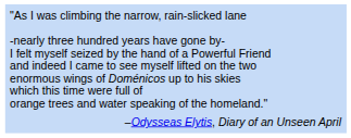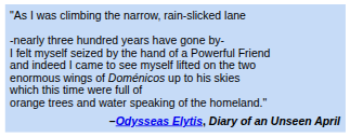row 2 | column 1: normal -> bold
